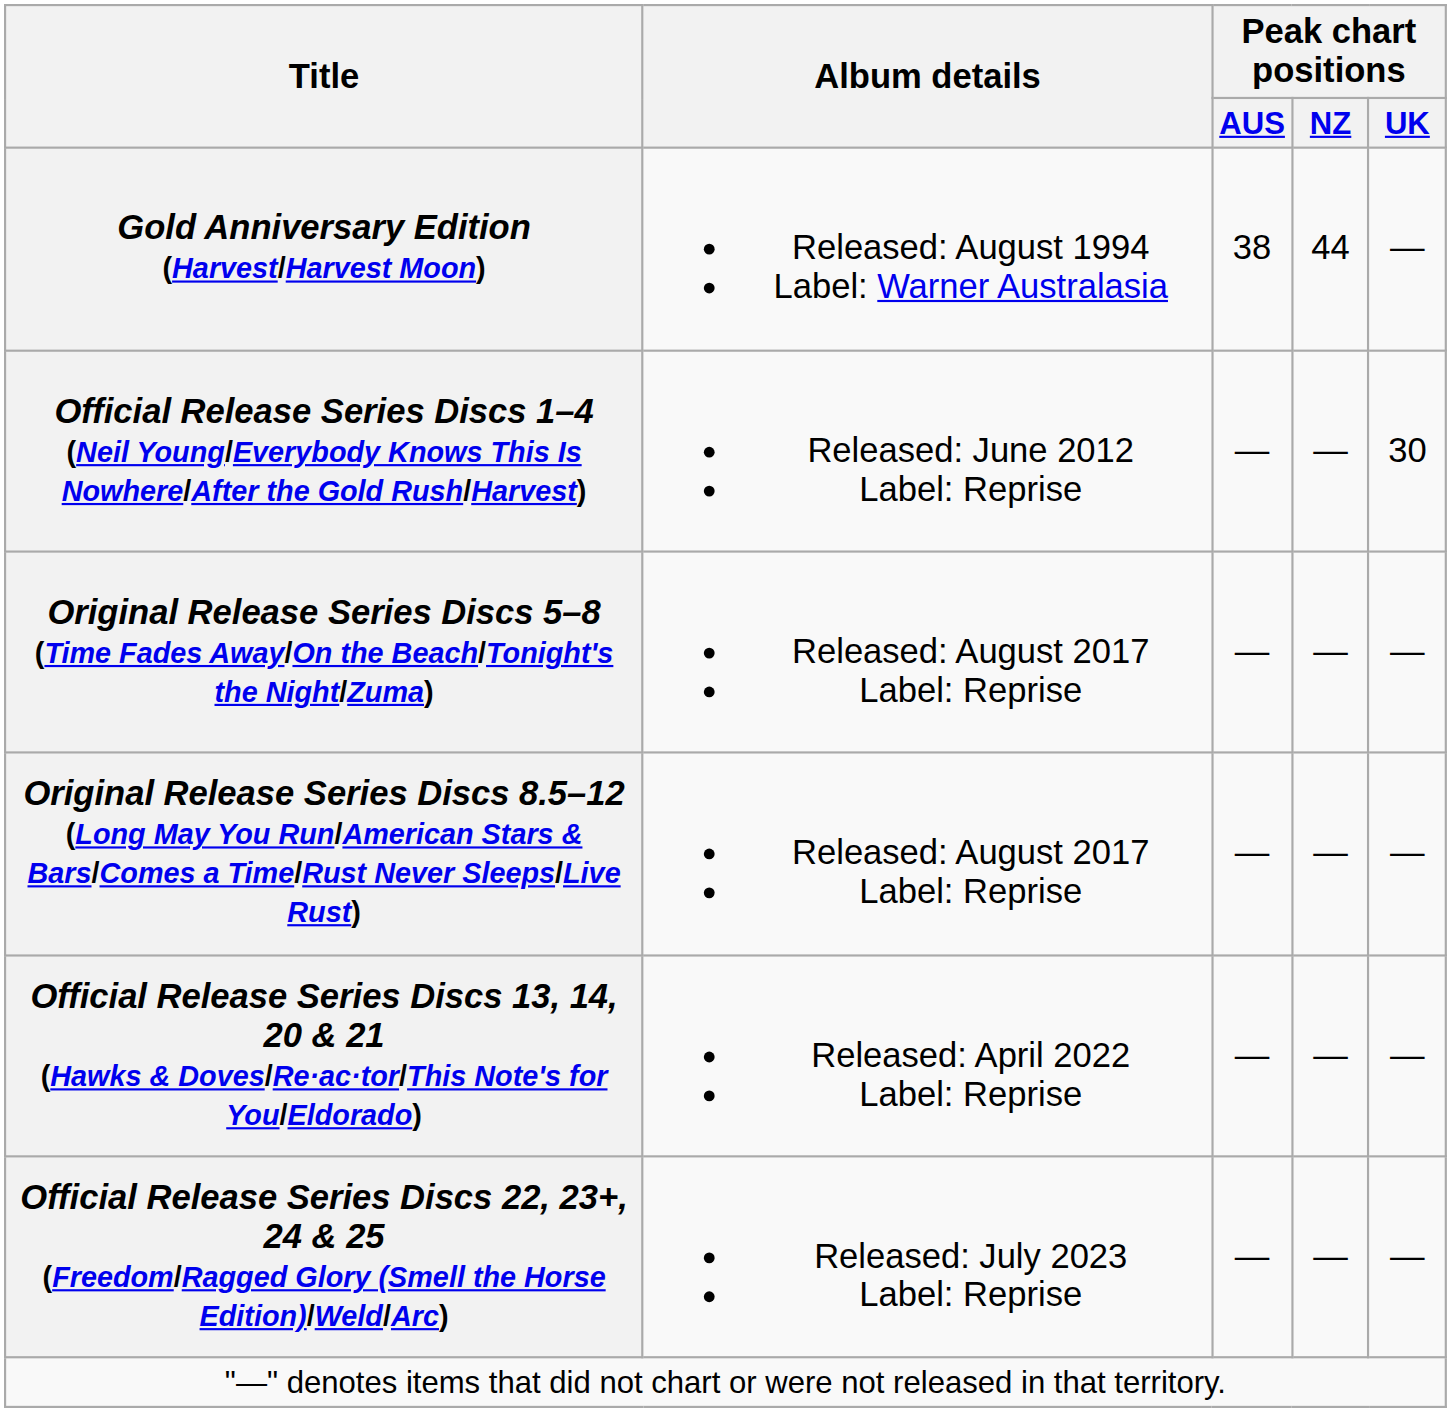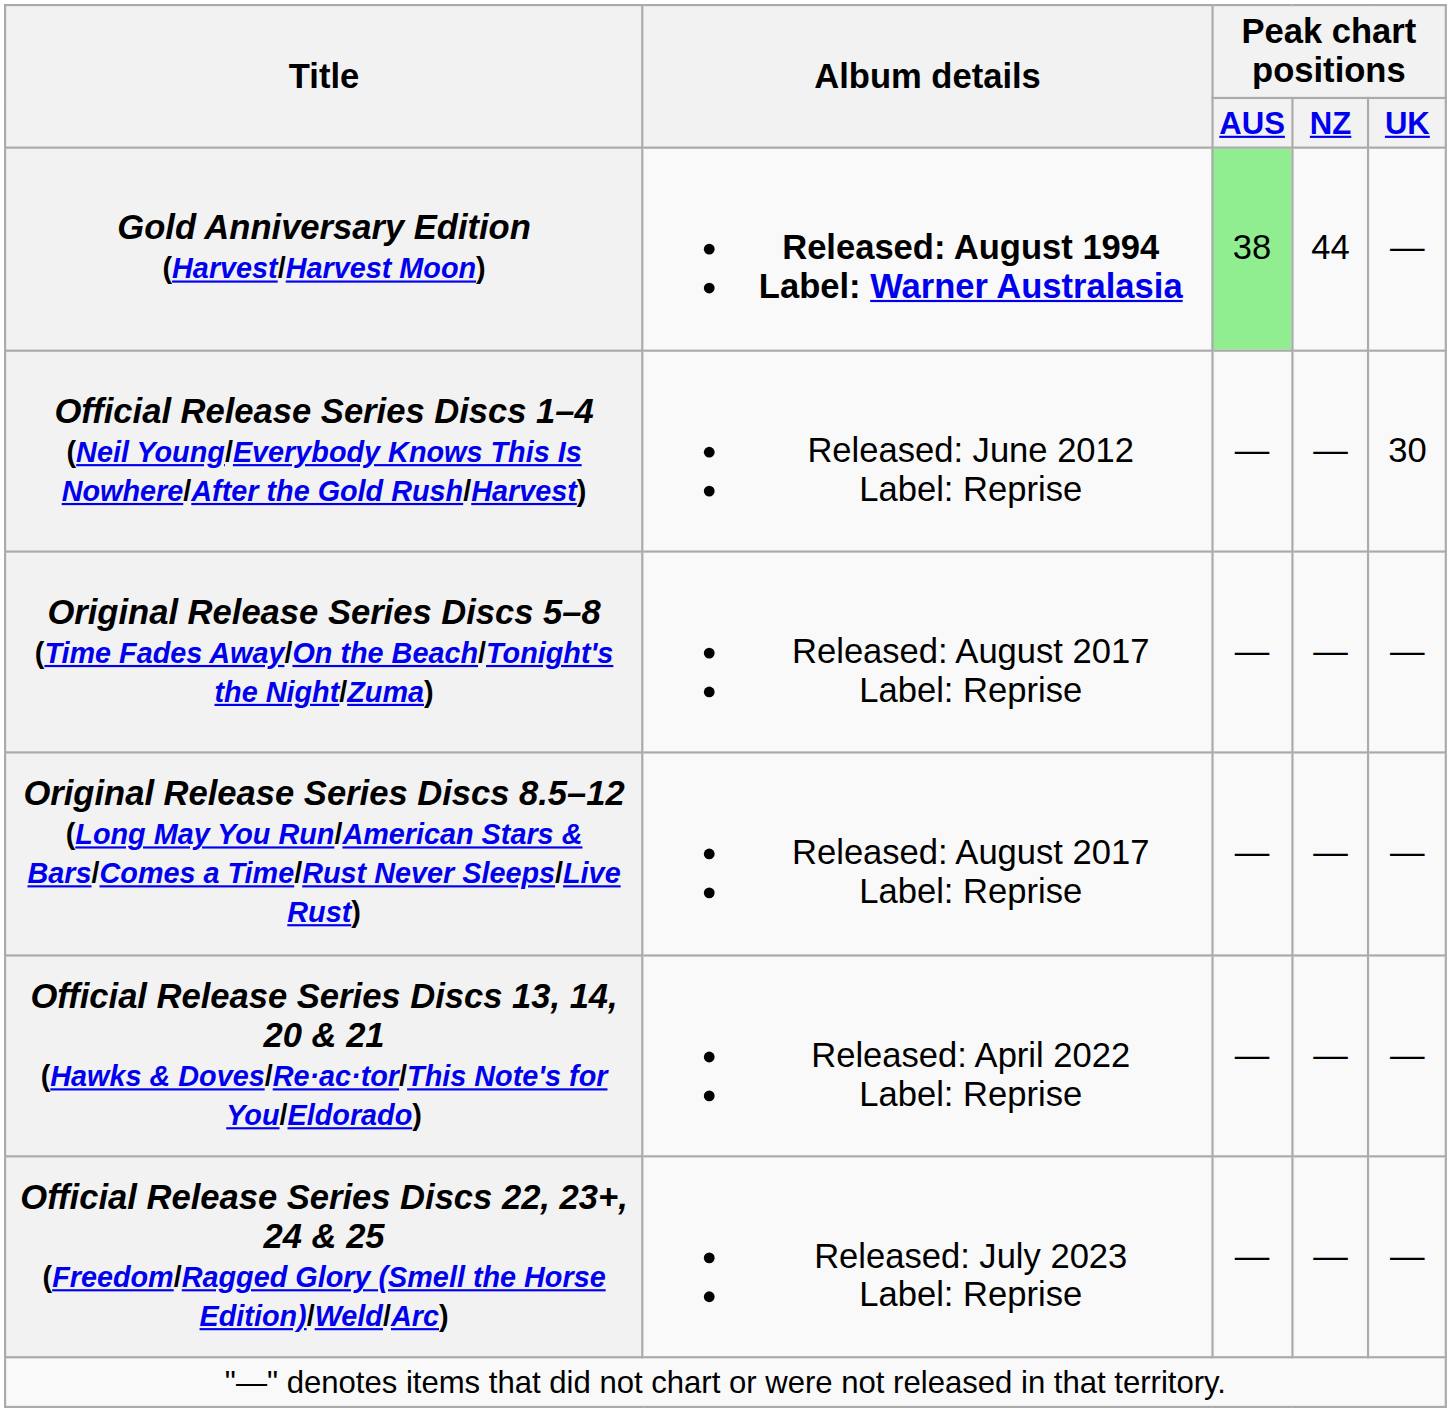Gold Anniversary Edition (Harvest/Harvest Moon) | Album details: normal -> bold
Gold Anniversary Edition (Harvest/Harvest Moon) | Peak chart positions / AUS: no background -> lightgreen background
